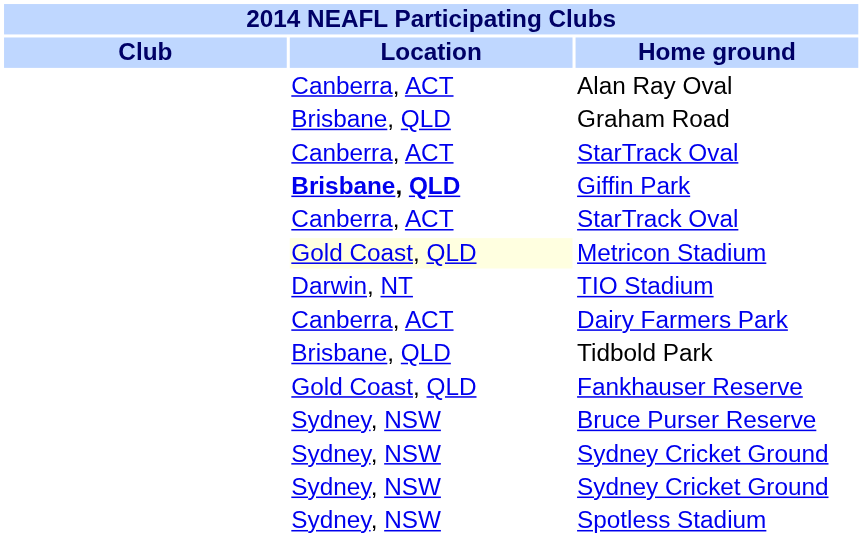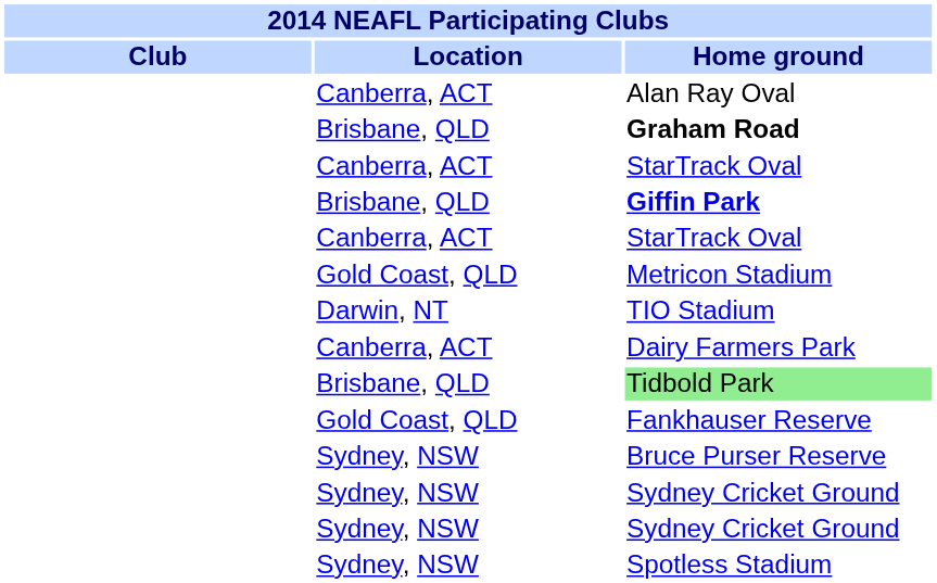Graham Road | Home ground: normal -> bold
Giffin Park | Location: bold -> normal
Giffin Park | Home ground: normal -> bold
Metricon Stadium | Location: lightyellow background -> no background
Tidbold Park | Home ground: no background -> lightgreen background
